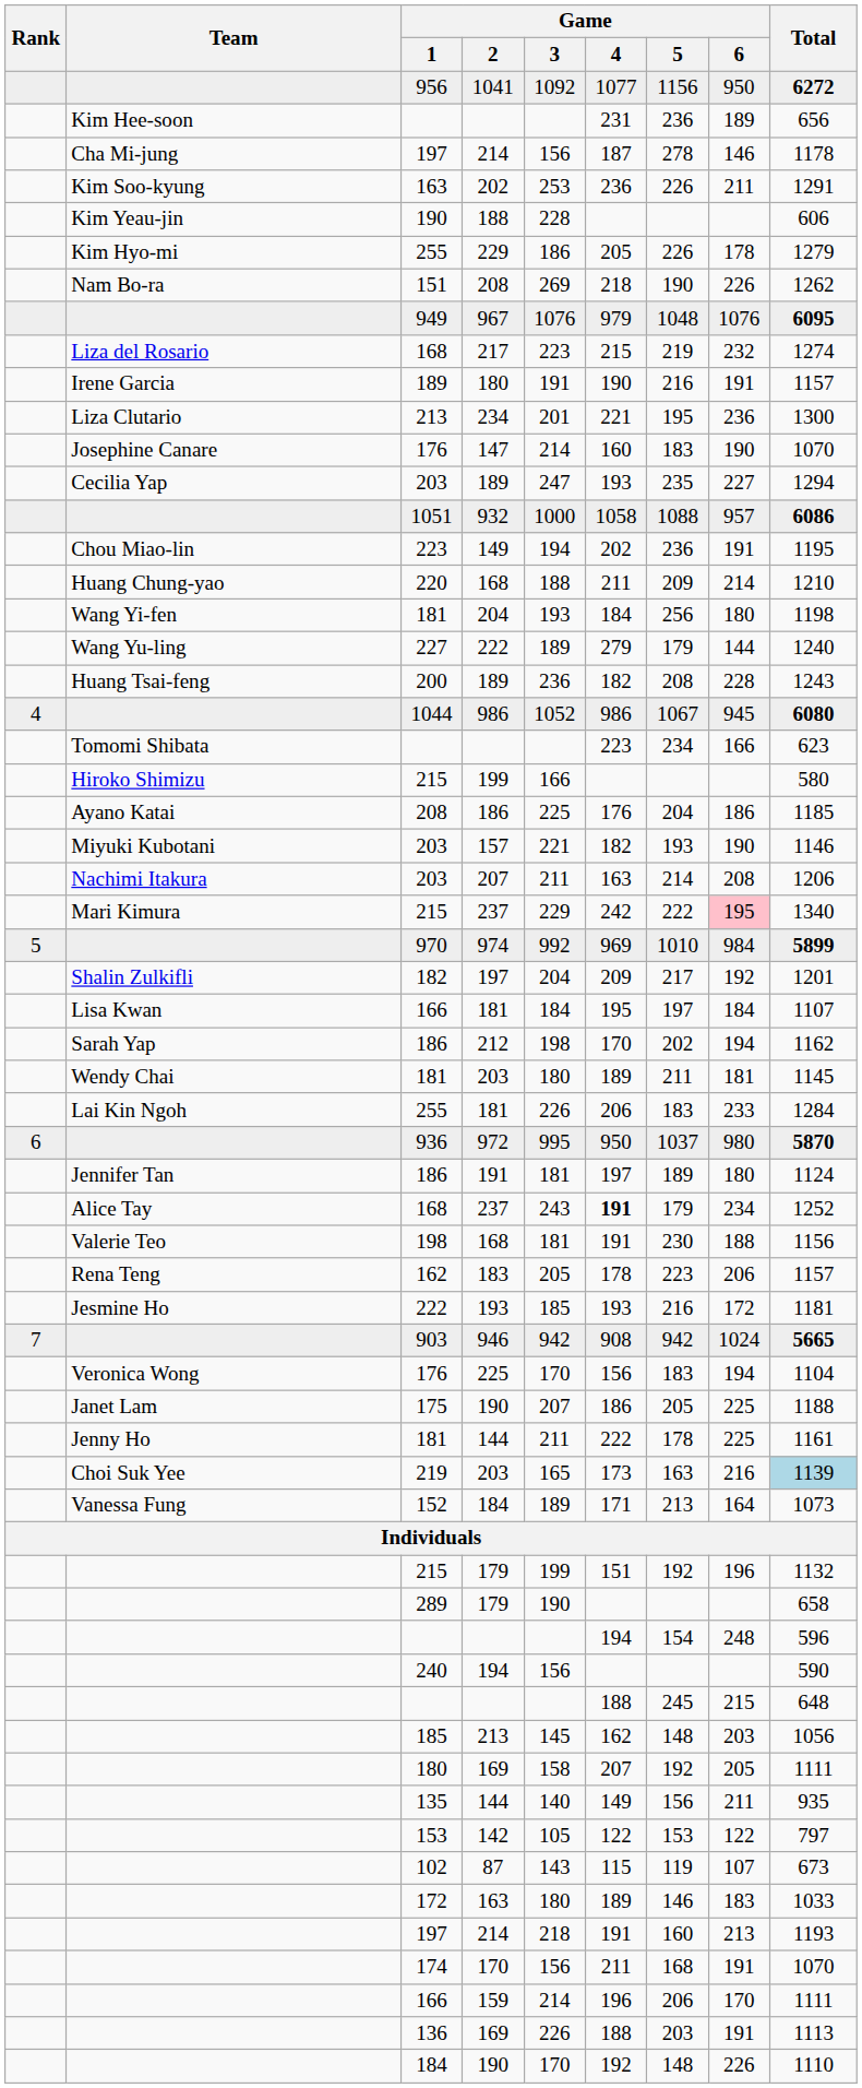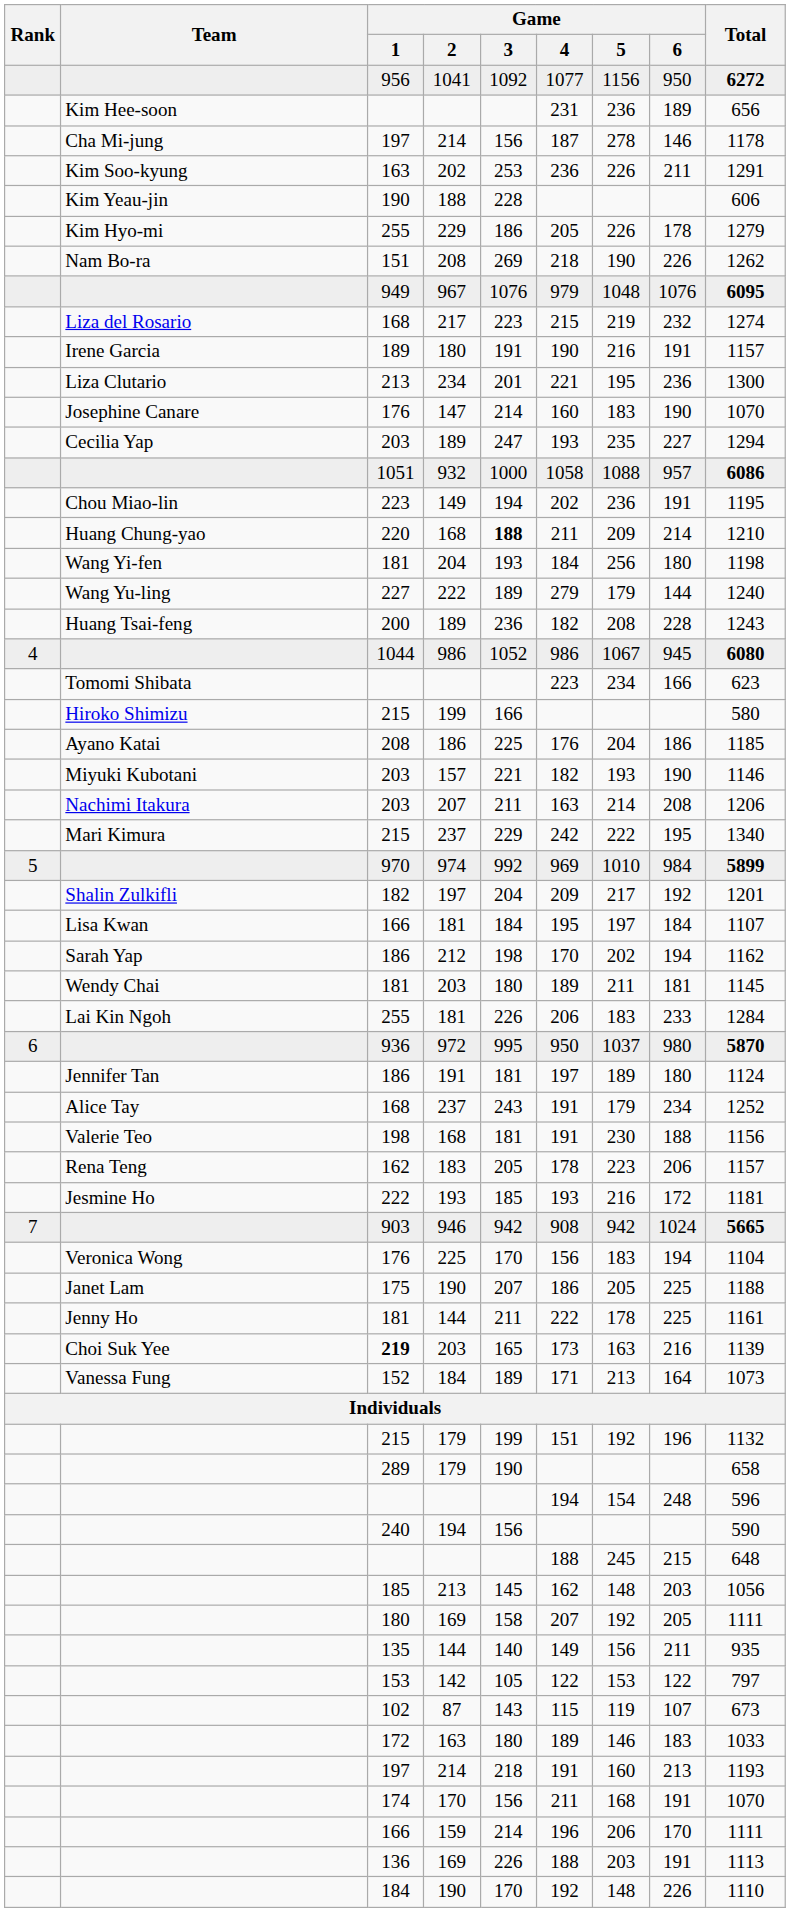Huang Chung-yao / 168 | Game / 3: normal -> bold
Mari Kimura / 237 | Game / 6: pink background -> no background
Alice Tay / 237 | Game / 4: bold -> normal
Choi Suk Yee / 203 | Game / 1: normal -> bold
Choi Suk Yee / 203 | Total: lightblue background -> no background
